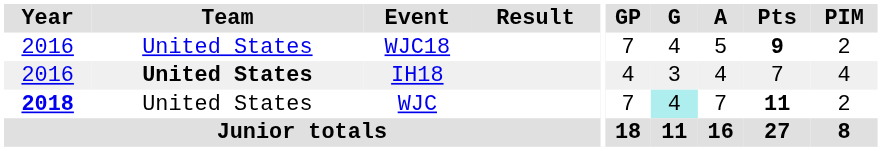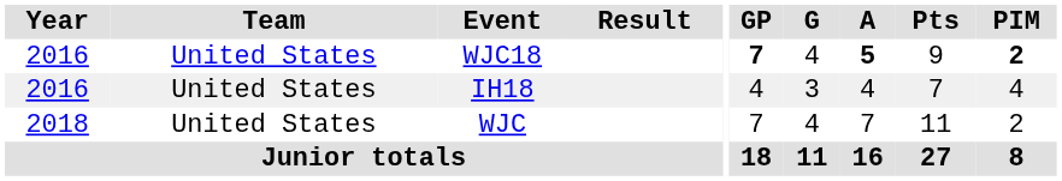WJC18 | GP: normal -> bold
WJC18 | A: normal -> bold
WJC18 | Pts: bold -> normal
WJC18 | PIM: normal -> bold
IH18 | Team: bold -> normal
WJC | Year: bold -> normal
WJC | G: paleturquoise background -> no background
WJC | Pts: bold -> normal
